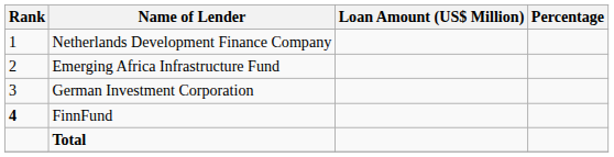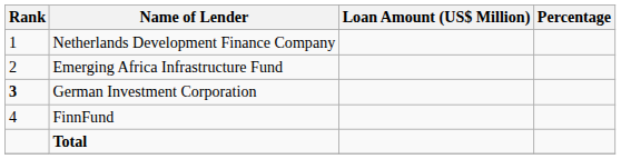German Investment Corporation | Rank: normal -> bold
FinnFund | Rank: bold -> normal
